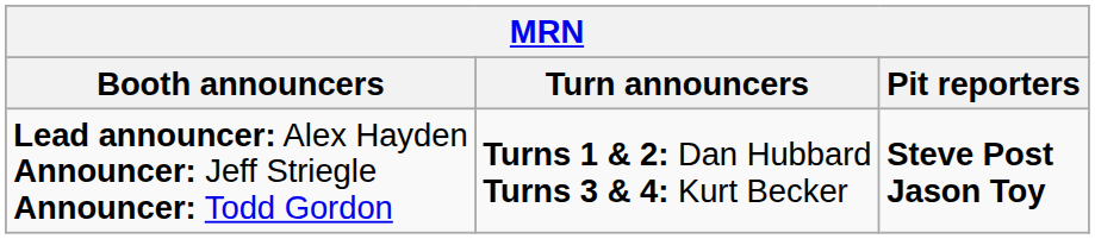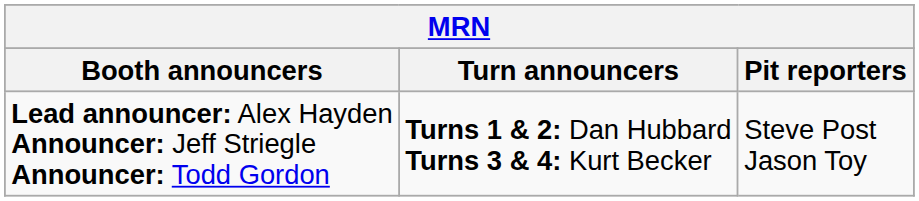row 3 | Pit reporters: bold -> normal
